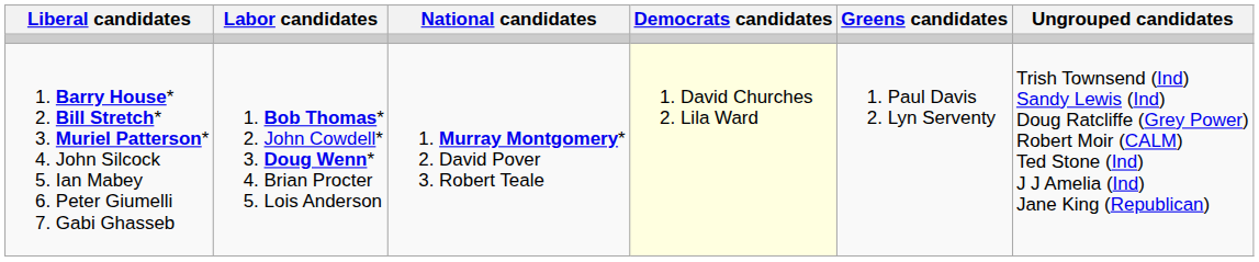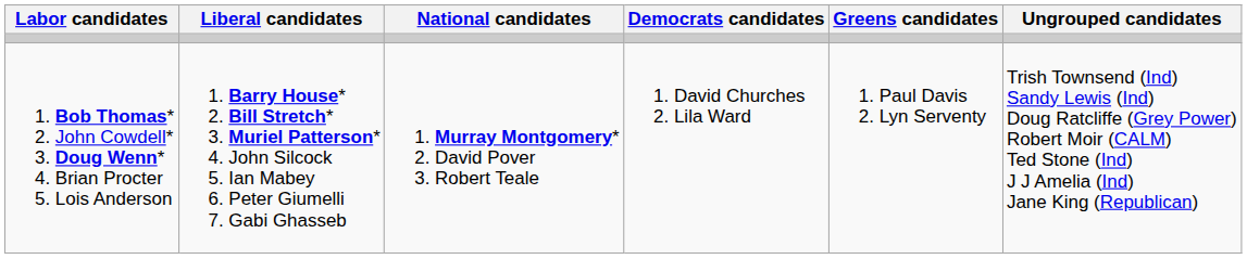columns swapped: Labor candidates <-> Liberal candidates
row 3 | Democrats candidates: lightyellow background -> no background
